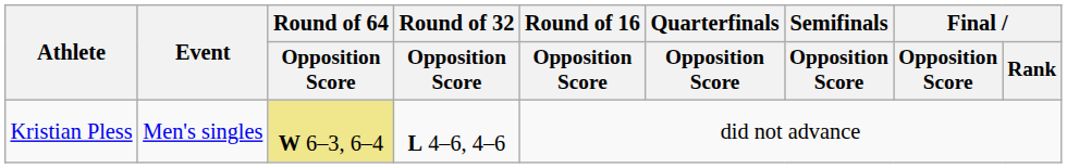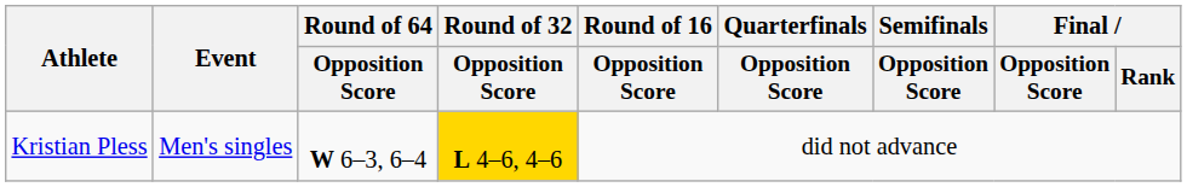Kristian Pless | Round of 64 / Opposition Score: khaki background -> no background
Kristian Pless | Round of 32 / Opposition Score: no background -> gold background
